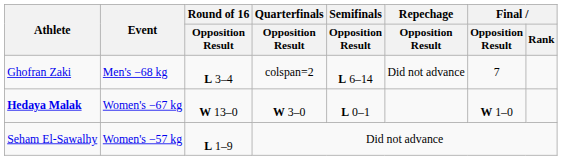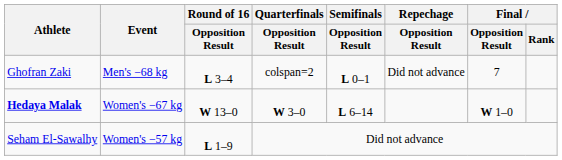Ghofran Zaki | Semifinals / Opposition Result: L 6–14 -> L 0–1
Hedaya Malak | Semifinals / Opposition Result: L 0–1 -> L 6–14
